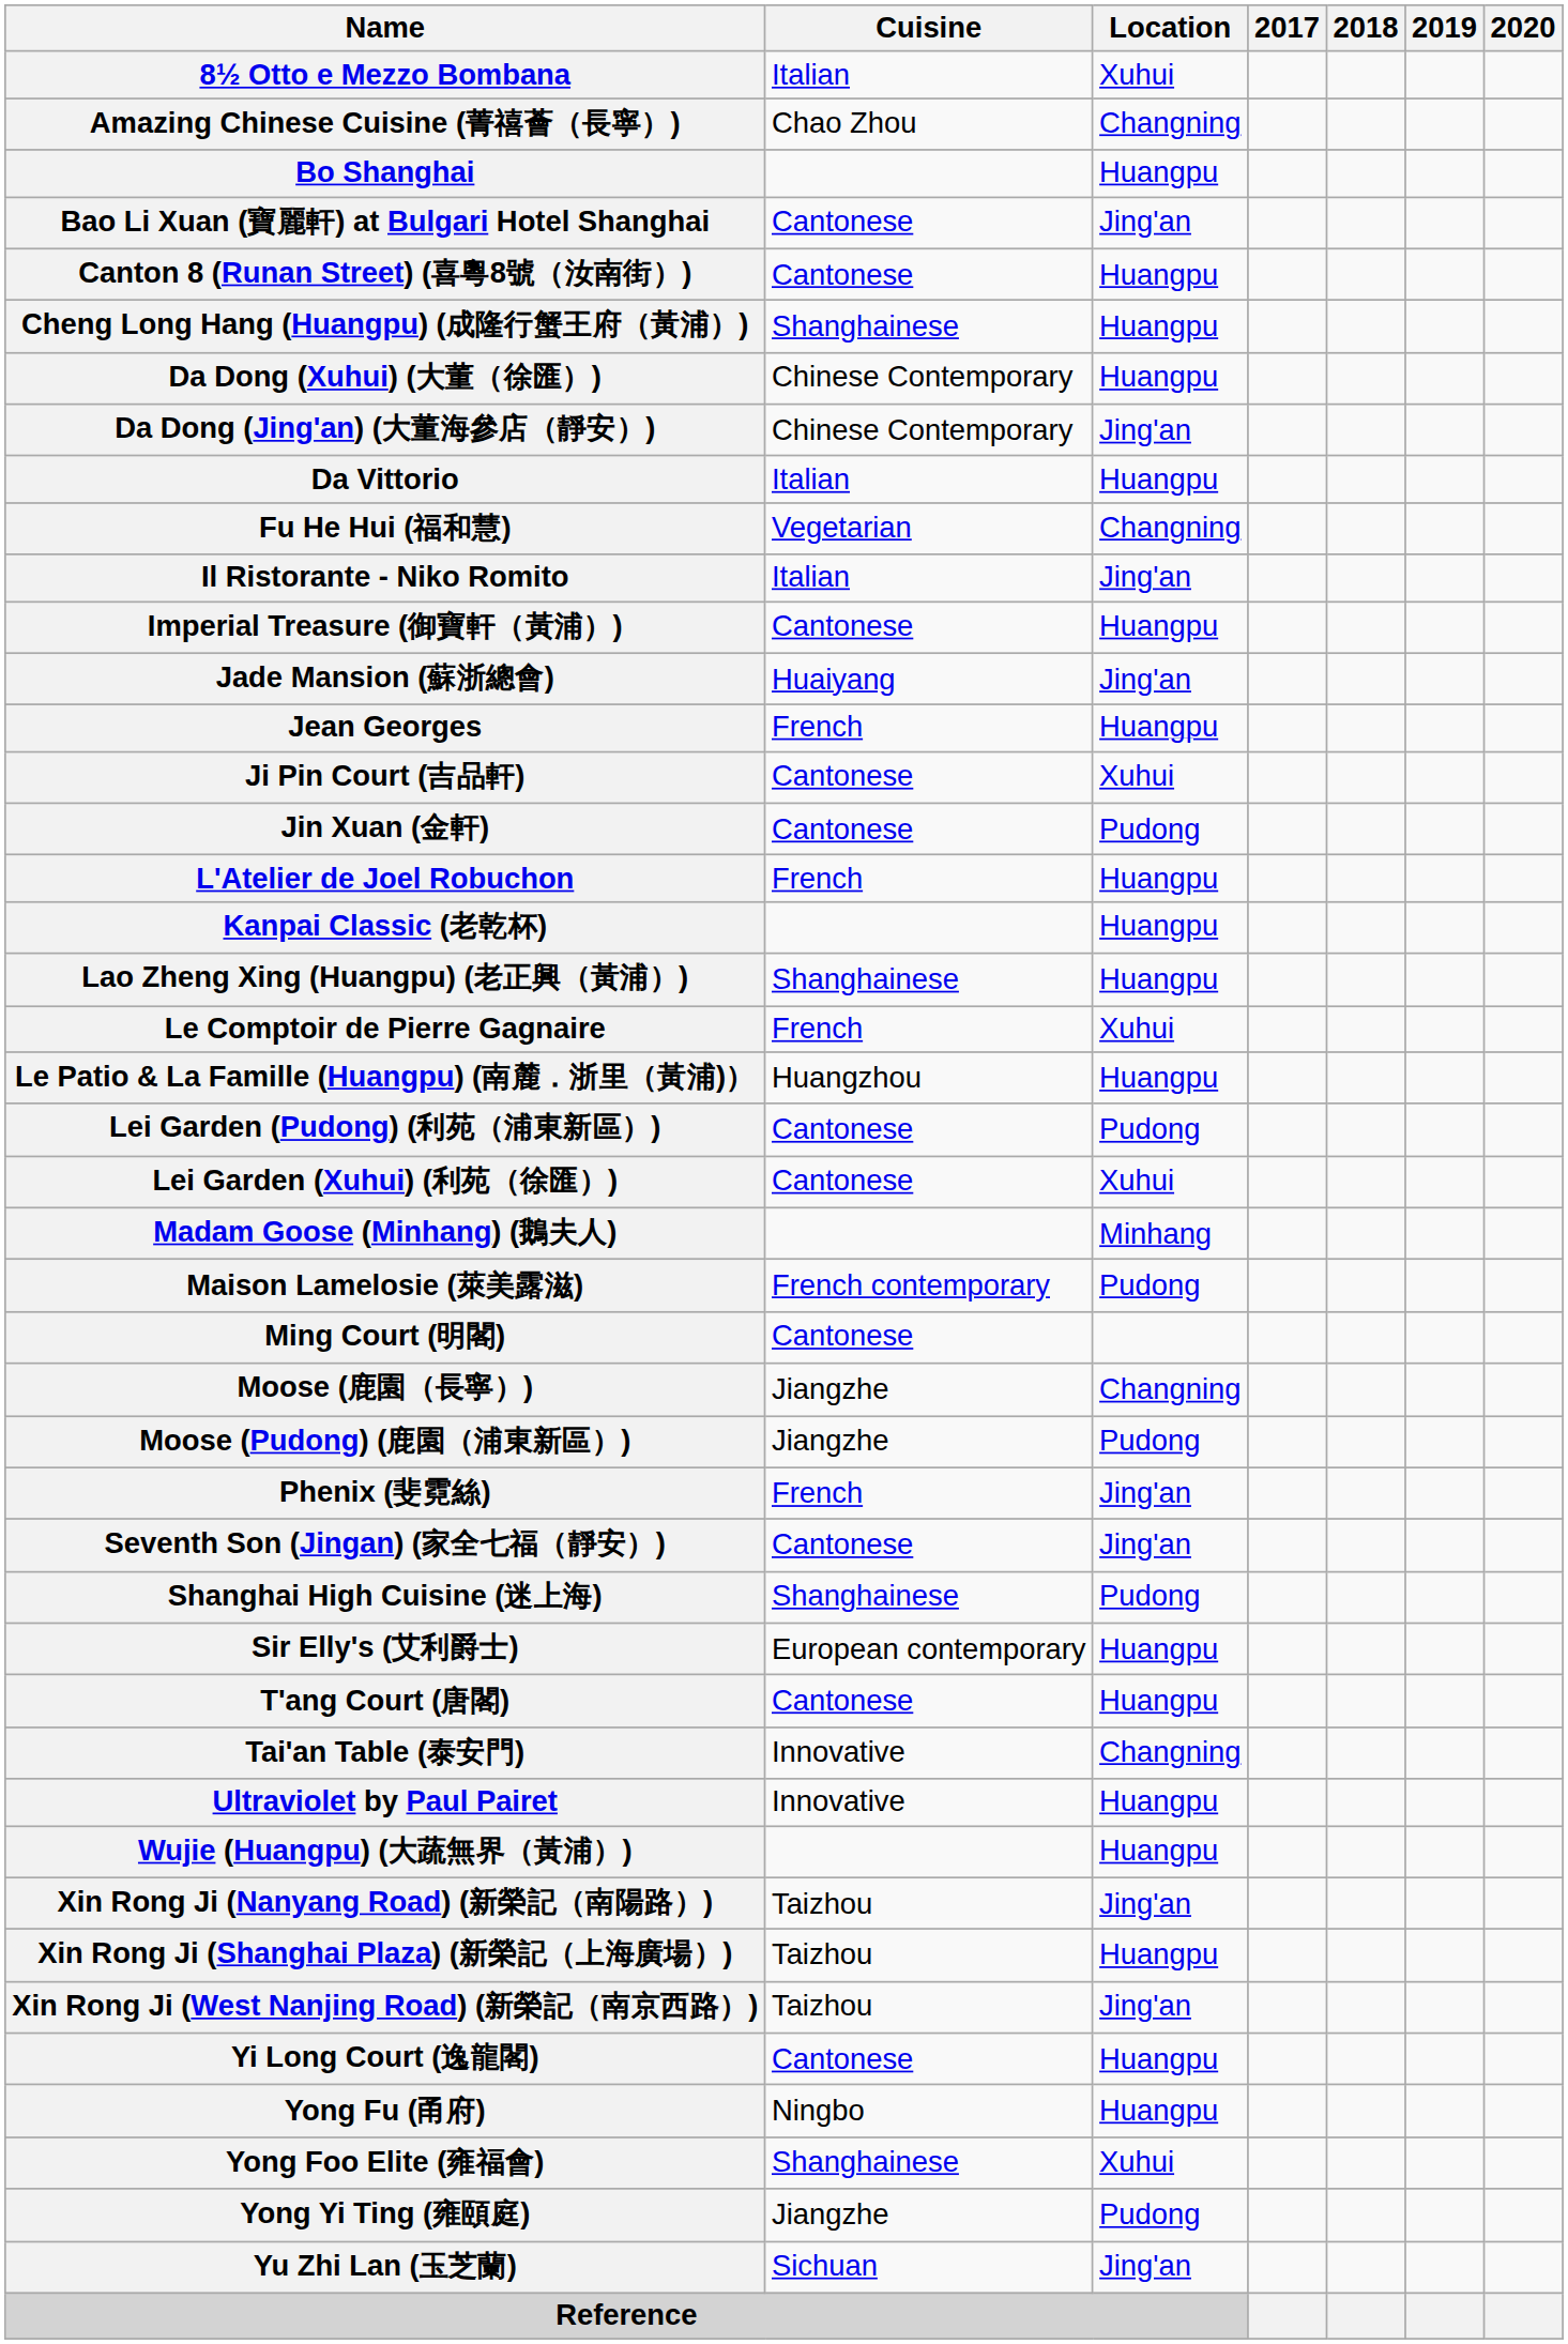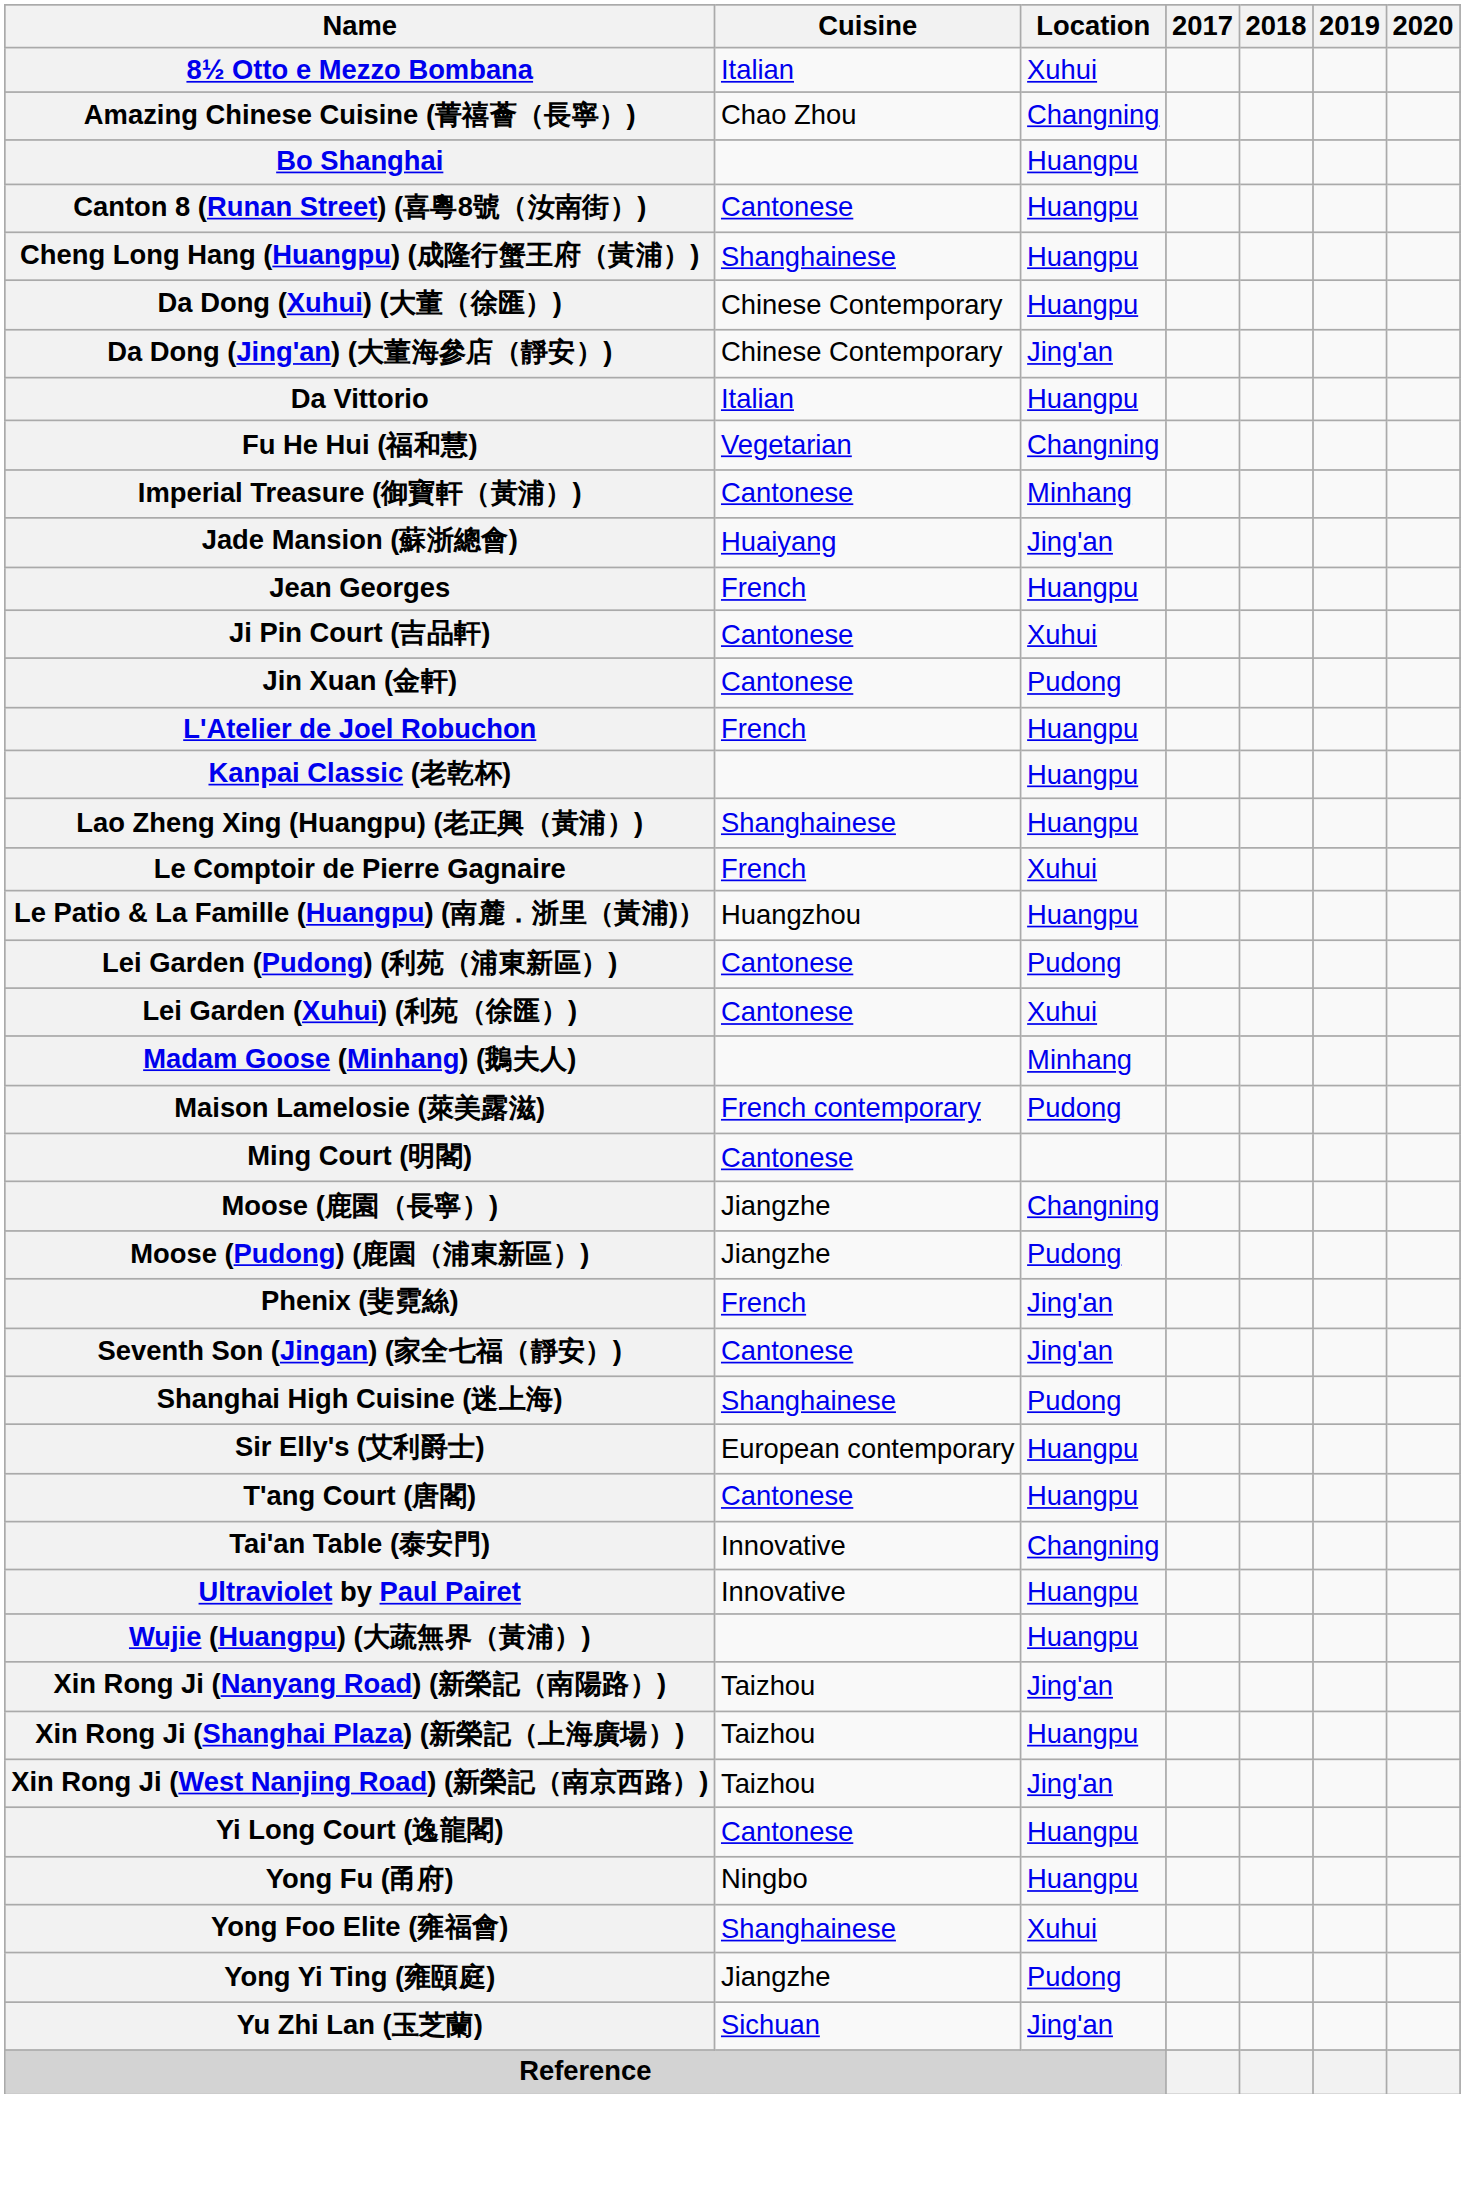- row: Bao Li Xuan (寶麗軒) at Bulgari Hotel Shanghai | Cantonese | Jing'an
- row: Il Ristorante - Niko Romito | Italian | Jing'an
Imperial Treasure (御寶軒（黃浦）) | Location: Huangpu -> Minhang
